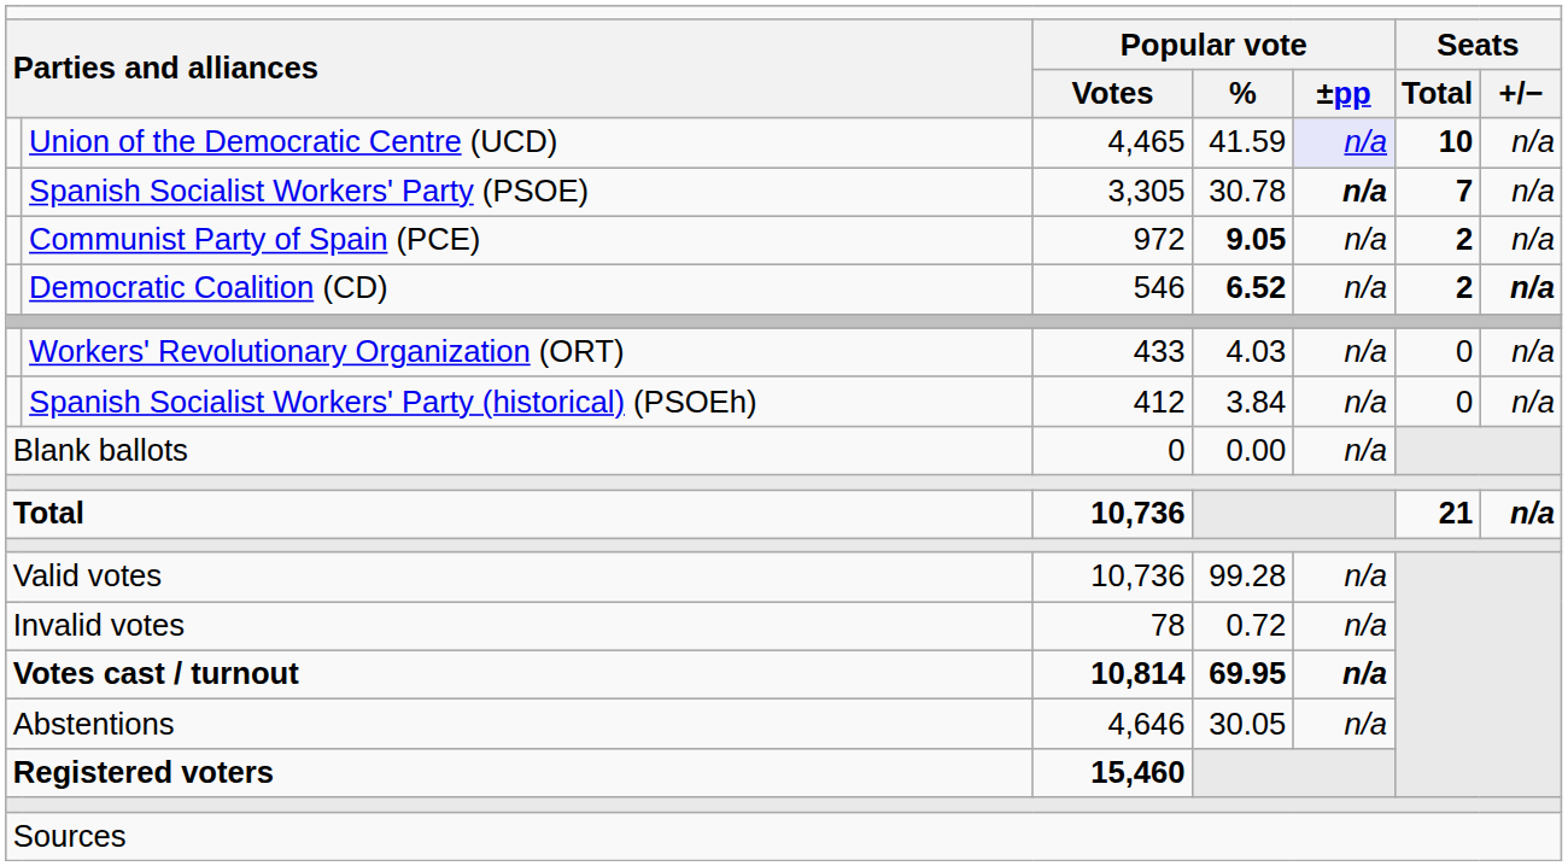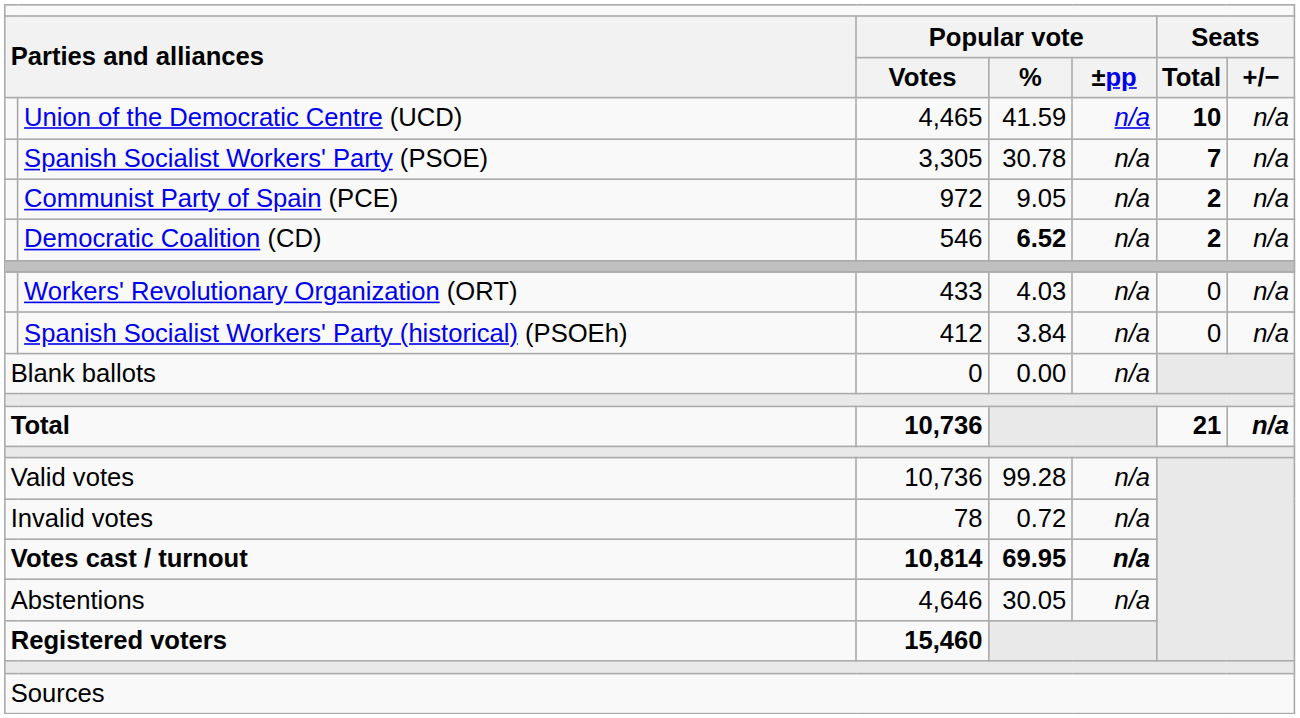Union of the Democratic Centre (UCD) | column 5: lavender background -> no background
Spanish Socialist Workers' Party (PSOE) | column 5: bold -> normal
Communist Party of Spain (PCE) | column 4: bold -> normal
Democratic Coalition (CD) | column 7: bold -> normal
